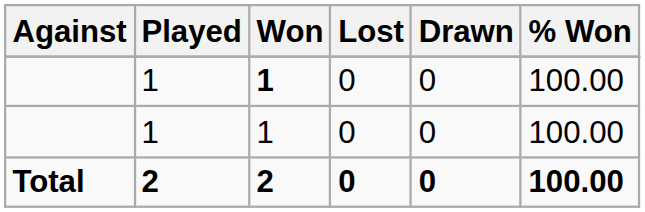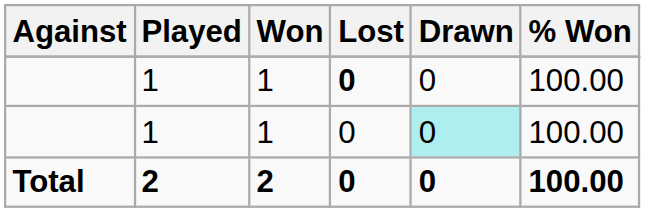row 2 | Won: bold -> normal
row 2 | Lost: normal -> bold
row 3 | Drawn: no background -> paleturquoise background
